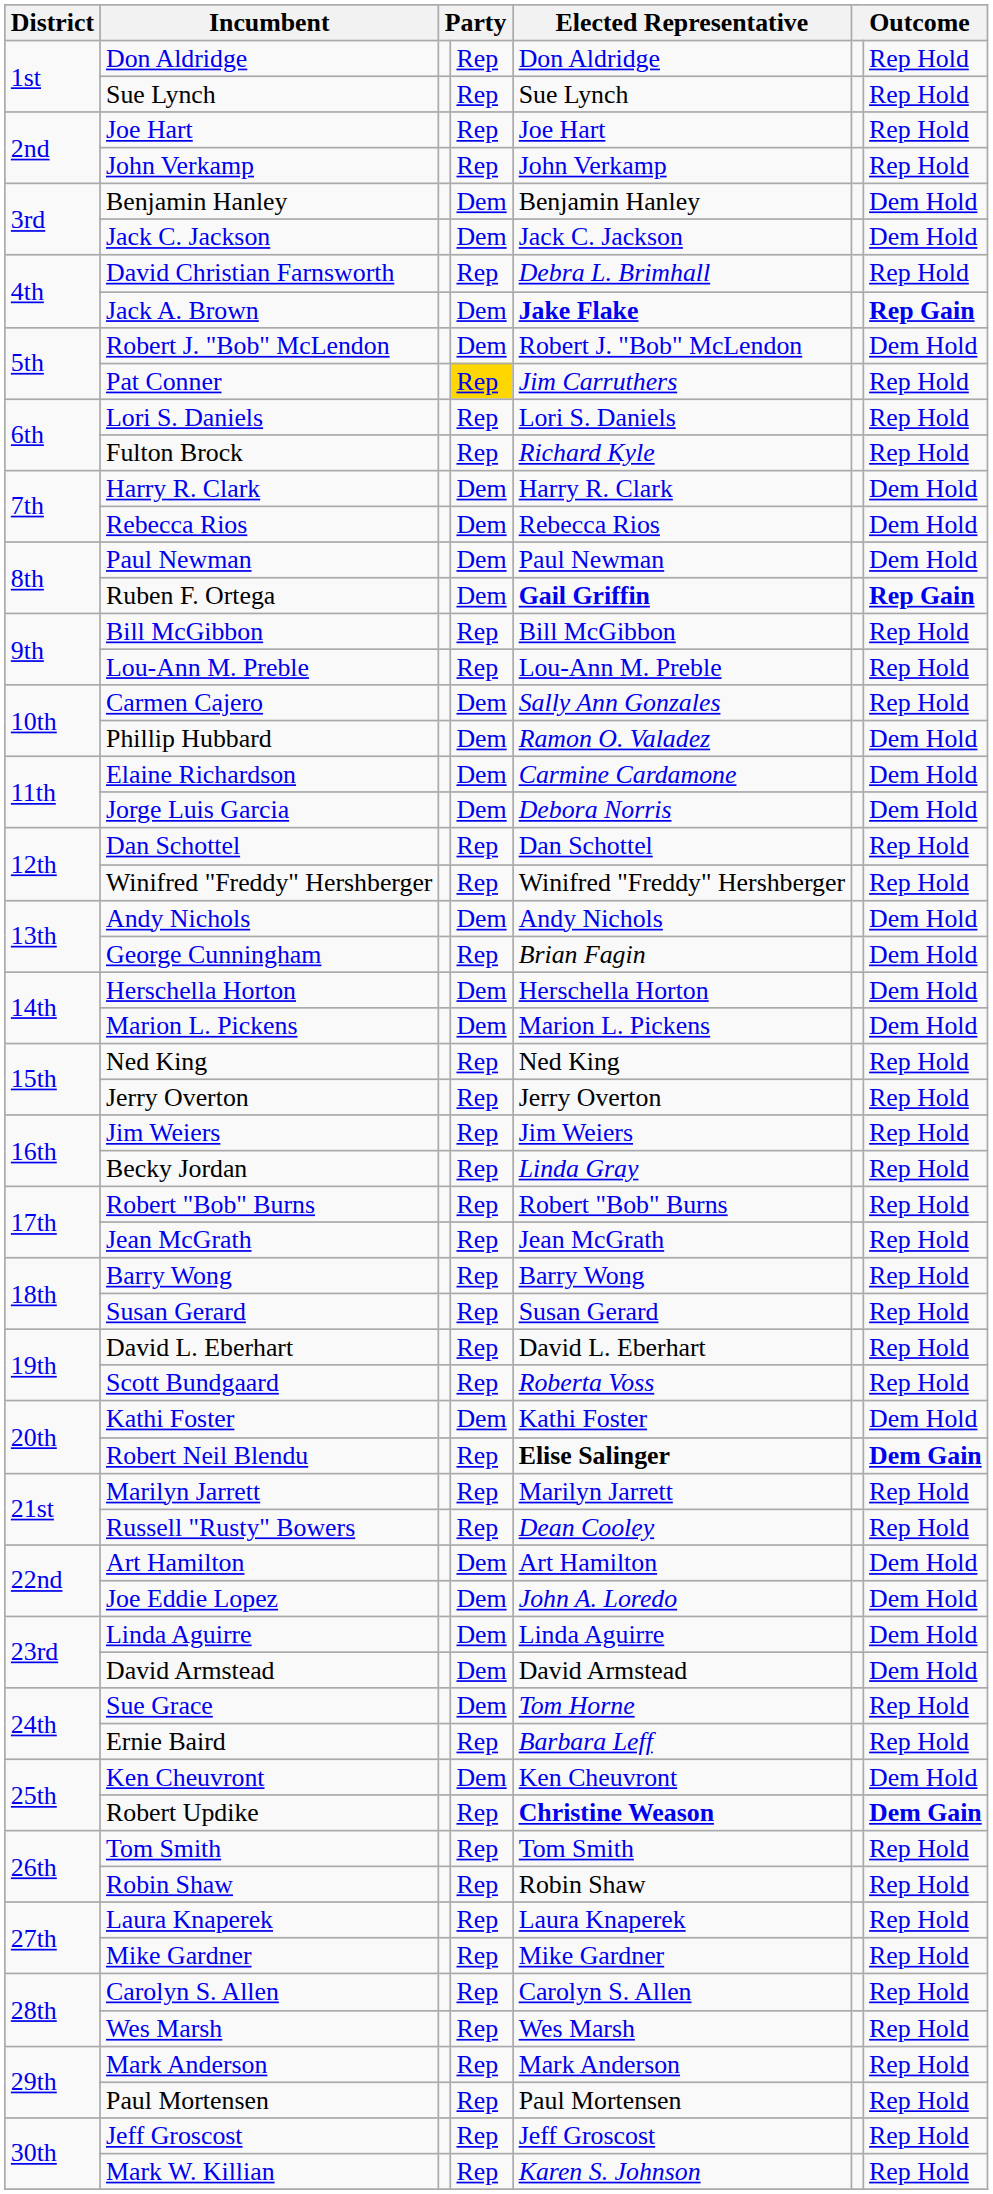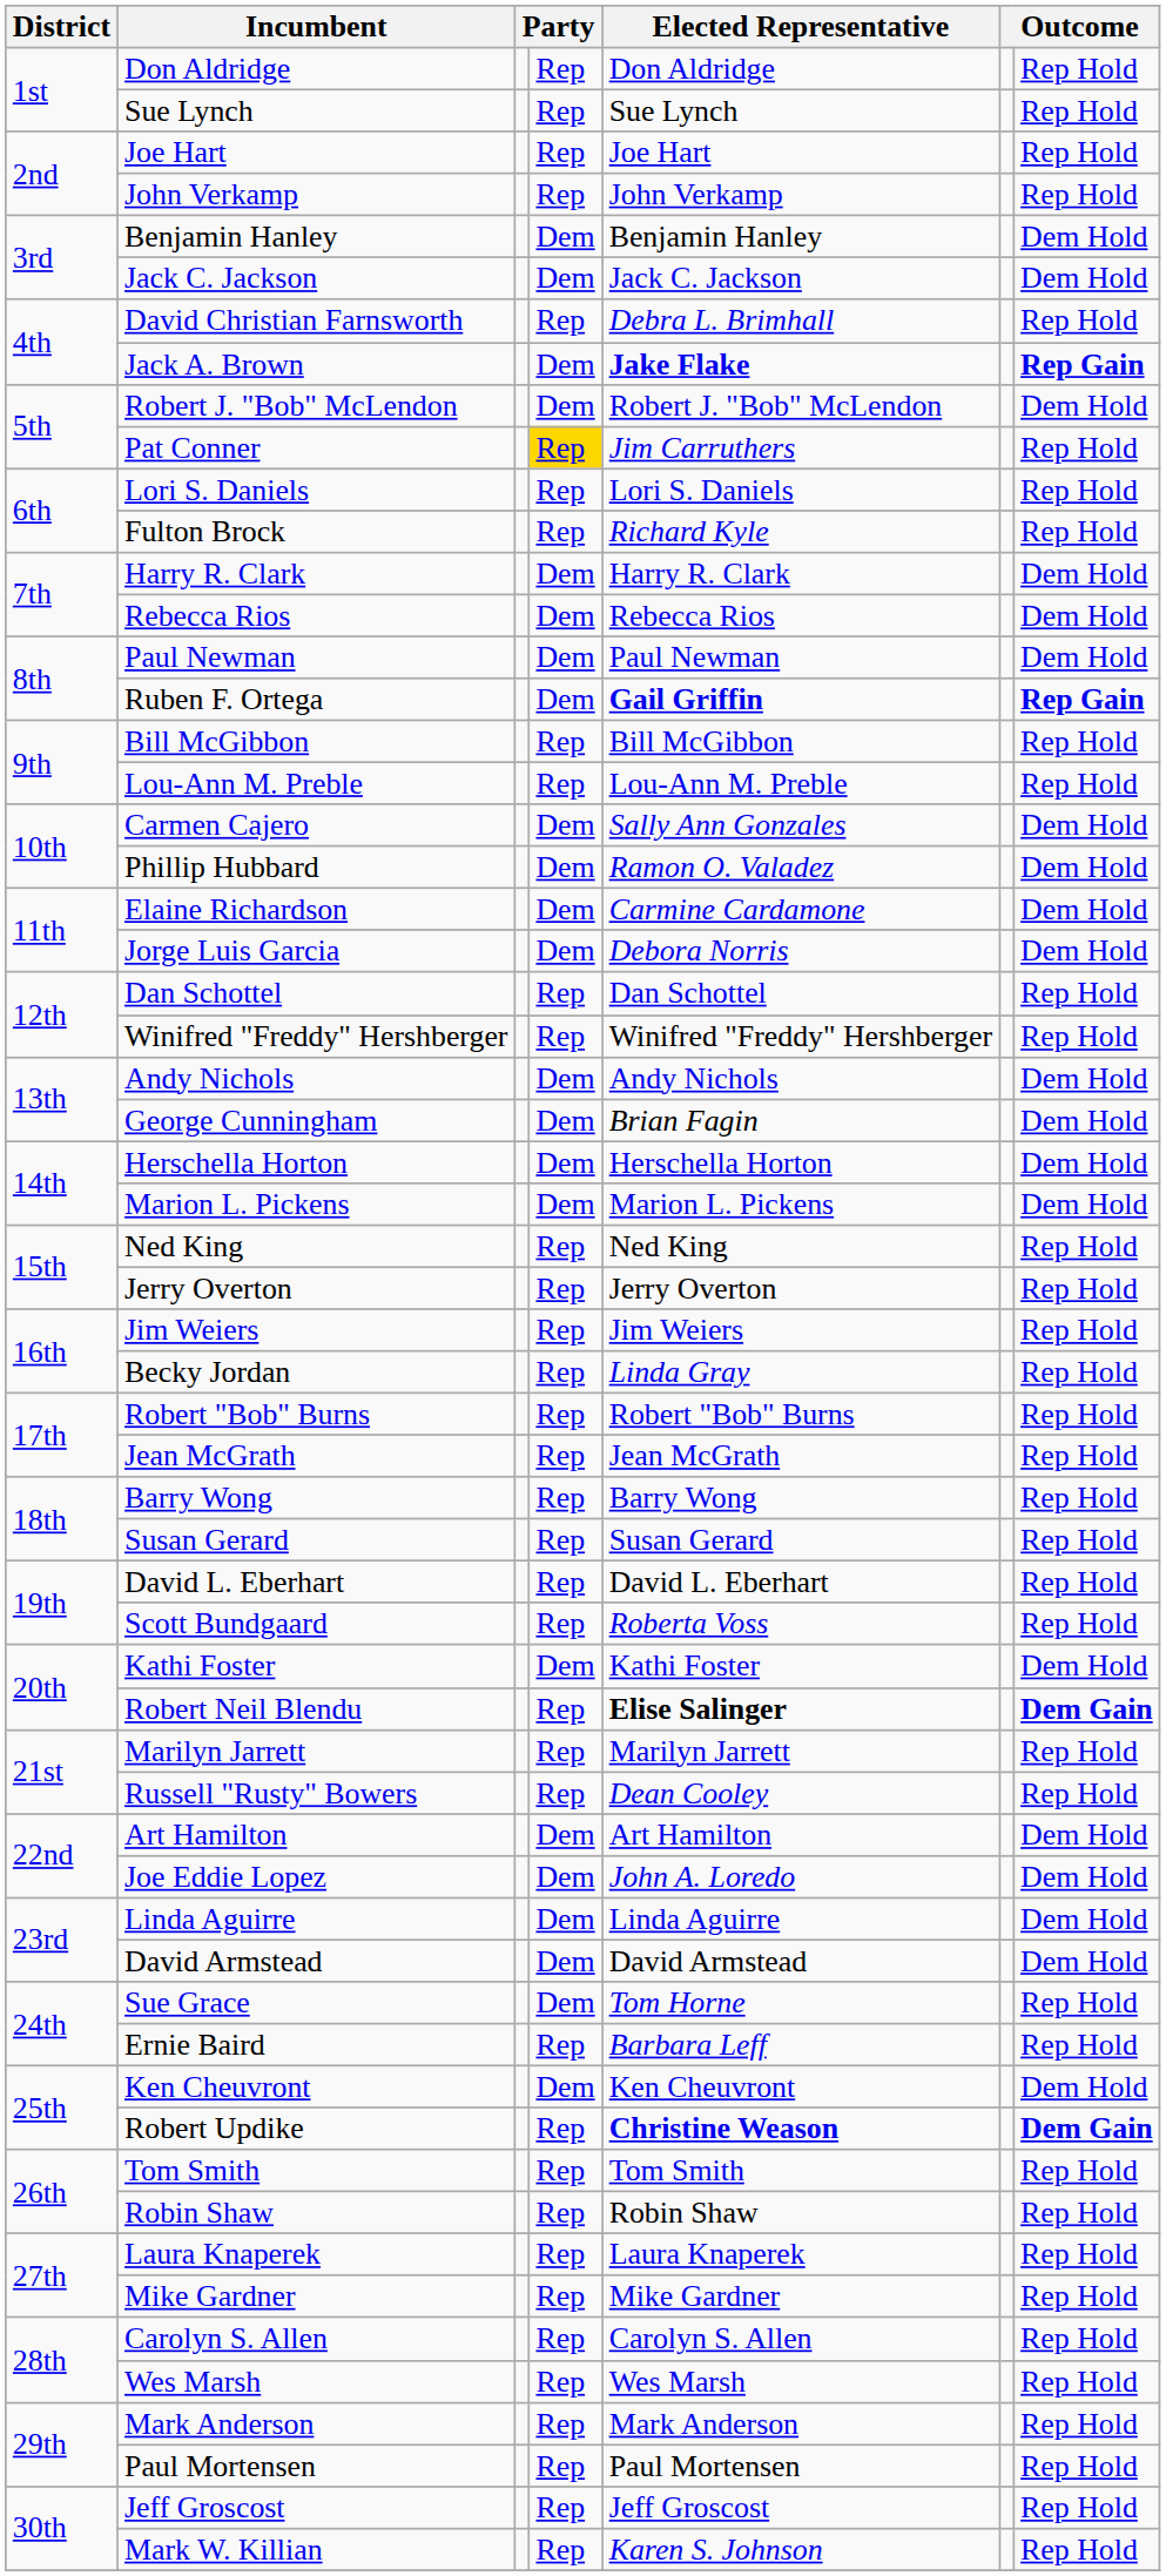Carmen Cajero | column 7: Rep Hold -> Dem Hold
George Cunningham | column 4: Rep -> Dem
